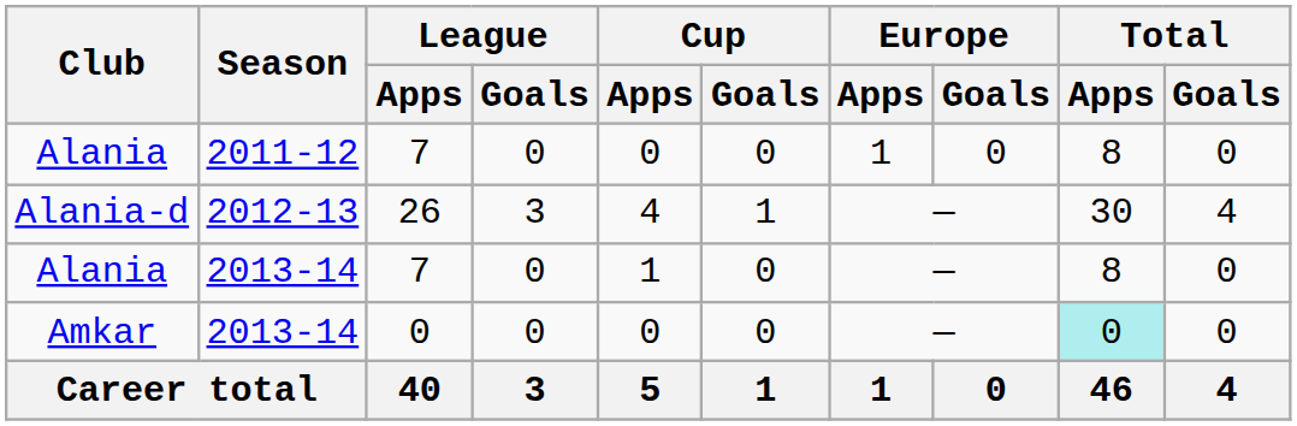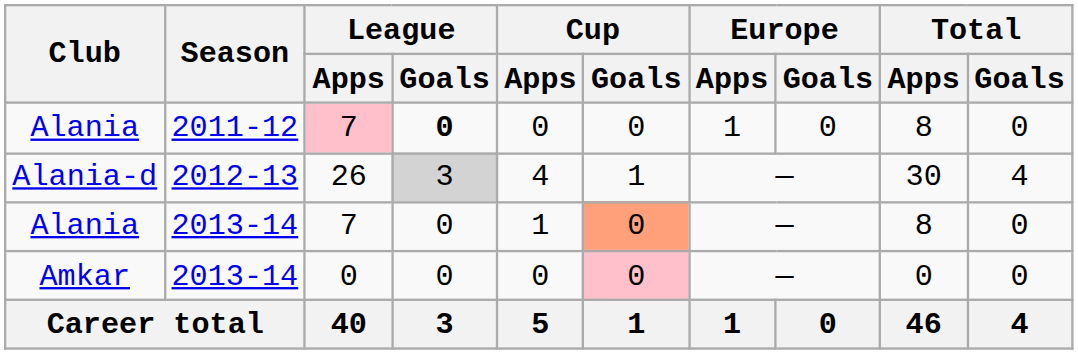Alania / 2011-12 | League / Apps: no background -> pink background
Alania / 2011-12 | League / Goals: normal -> bold
Alania-d | League / Goals: no background -> lightgrey background
Alania / 2013-14 | Cup / Goals: no background -> lightsalmon background
Amkar | Cup / Goals: no background -> pink background
Amkar | Total / Apps: paleturquoise background -> no background
